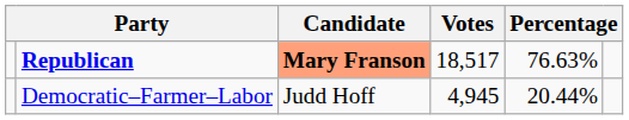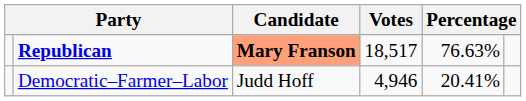Democratic–Farmer–Labor | Votes: 4,945 -> 4,946
Democratic–Farmer–Labor | column 5: 20.44% -> 20.41%
